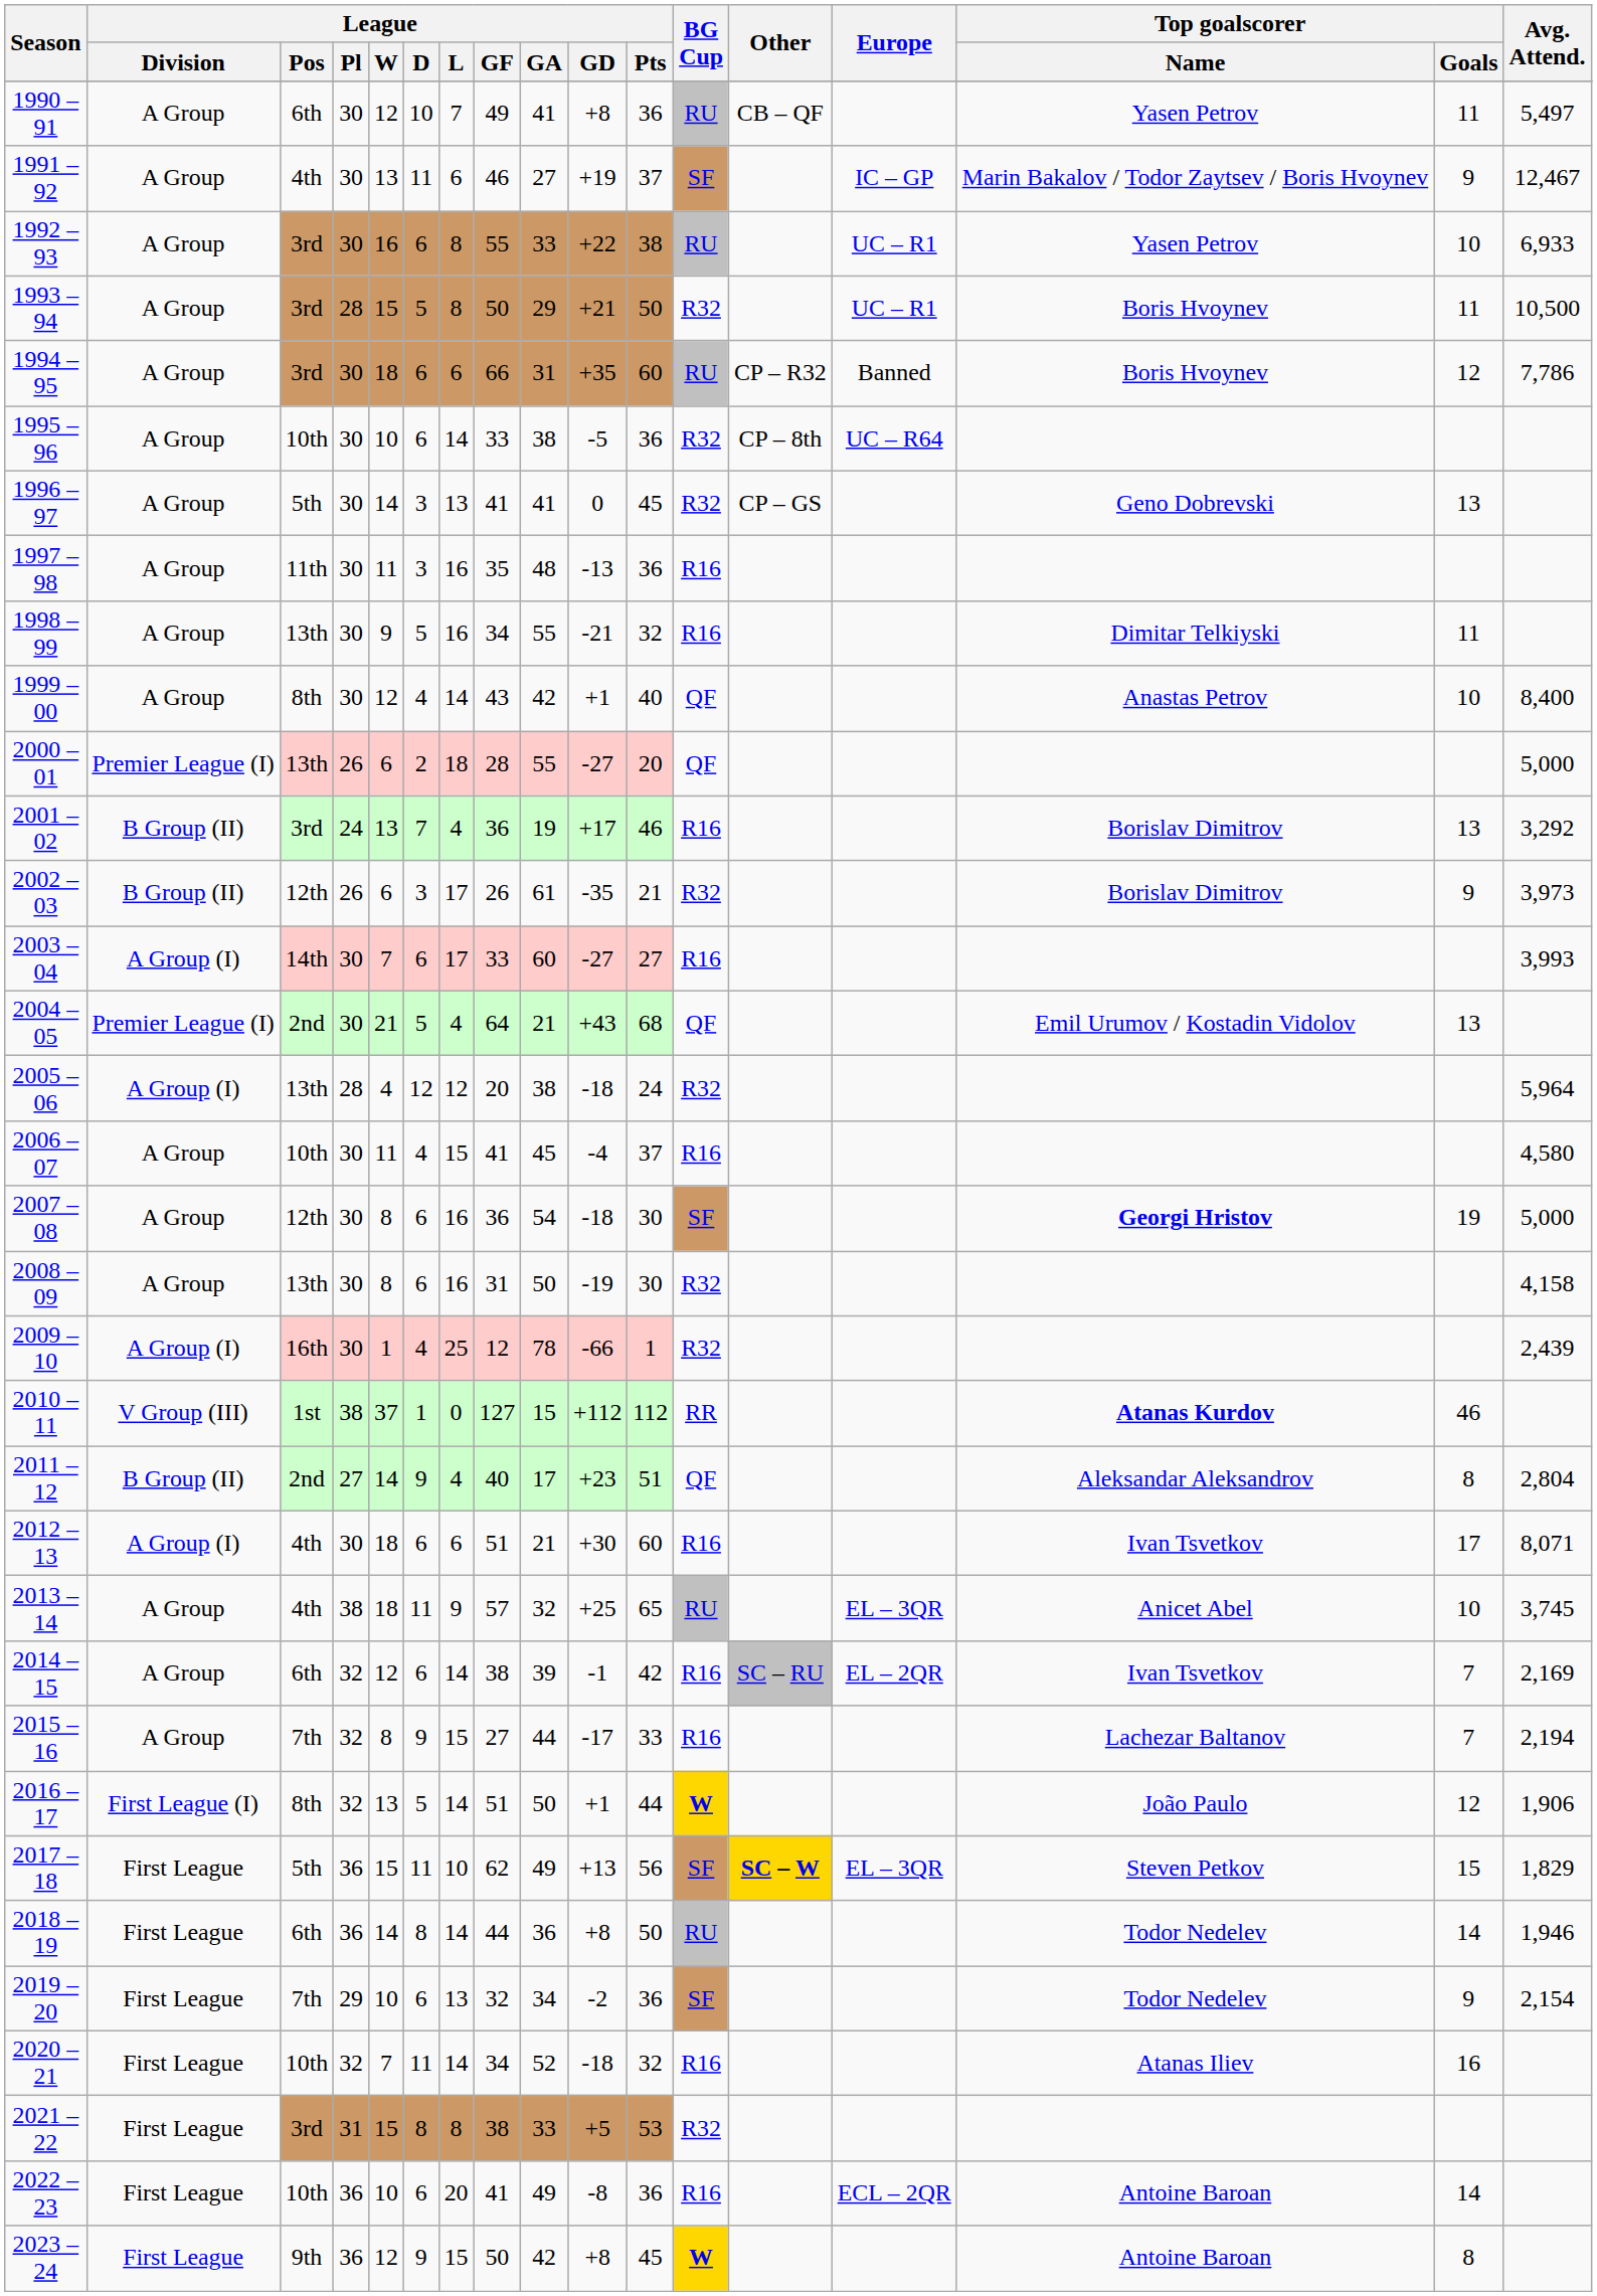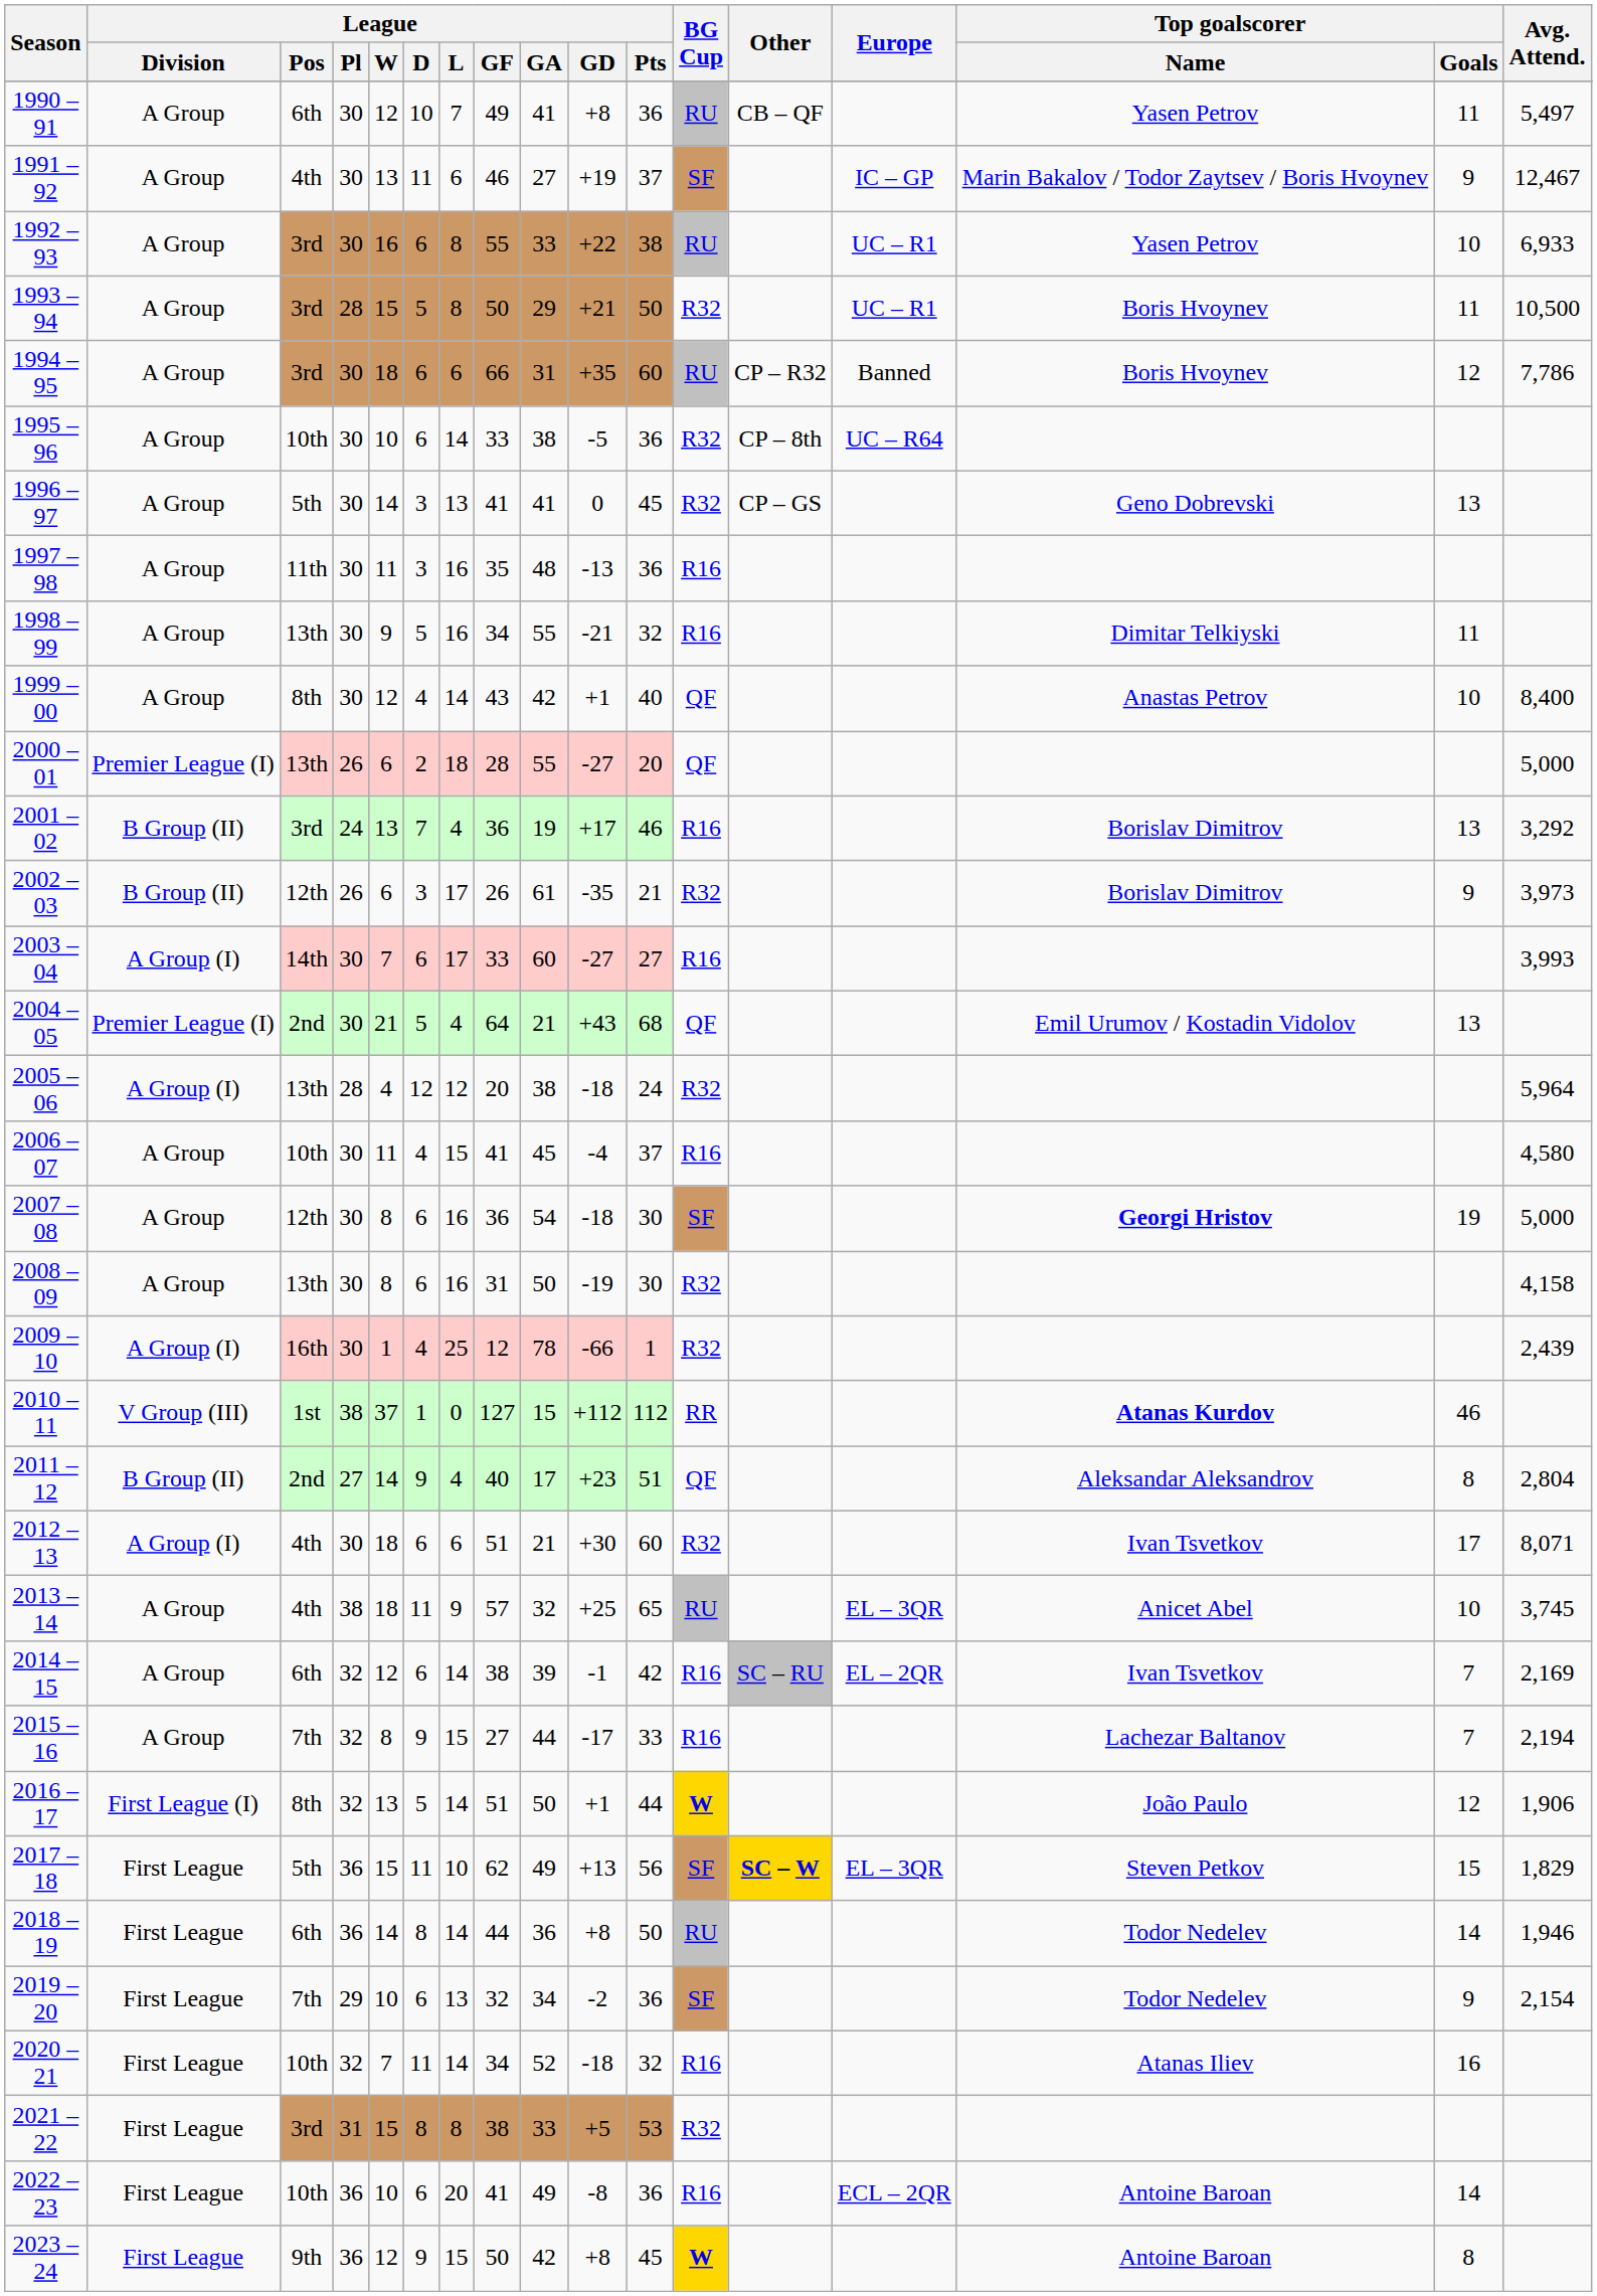2012 – 13 | BG Cup: R16 -> R32
